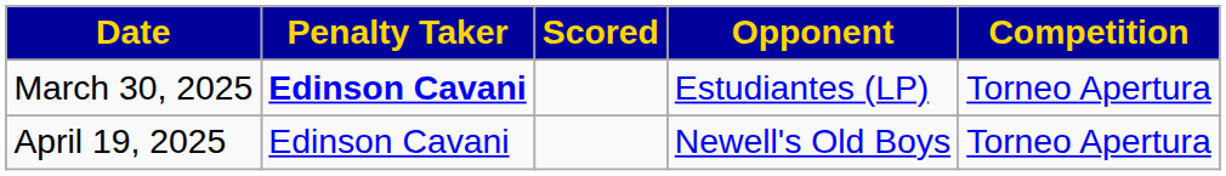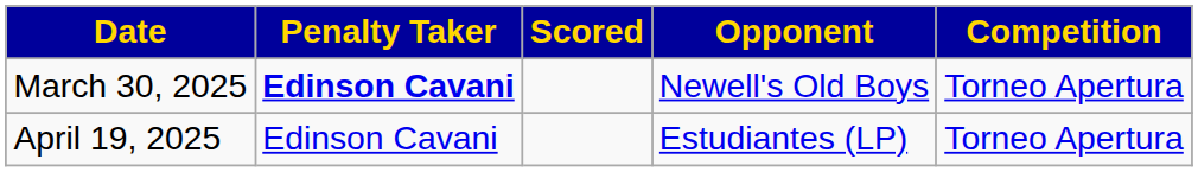March 30, 2025 | Opponent: Estudiantes (LP) -> Newell's Old Boys
April 19, 2025 | Opponent: Newell's Old Boys -> Estudiantes (LP)
